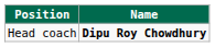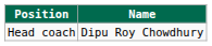Head coach | Name: bold -> normal
